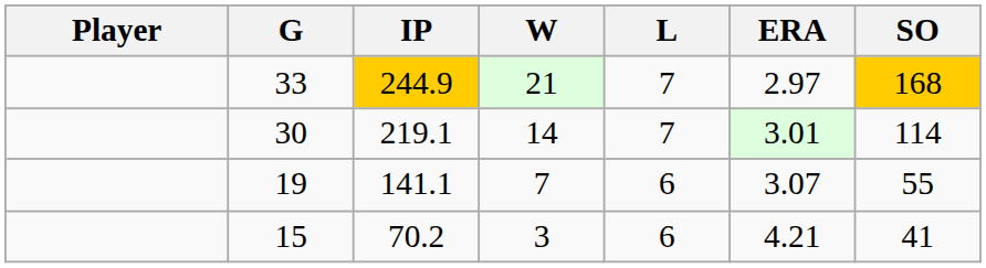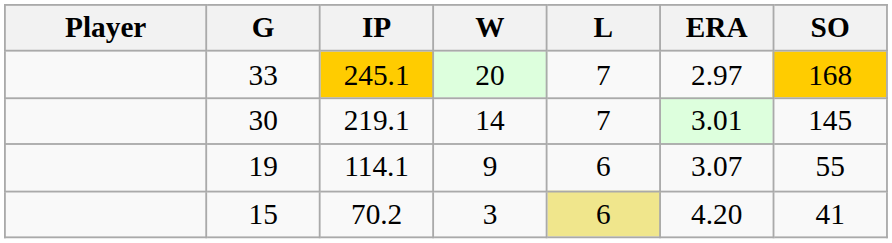33 | IP: 244.9 -> 245.1
33 | W: 21 -> 20
30 | SO: 114 -> 145
19 | IP: 141.1 -> 114.1
19 | W: 7 -> 9
15 | L: no background -> khaki background
15 | ERA: 4.21 -> 4.20
